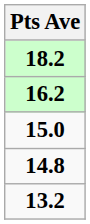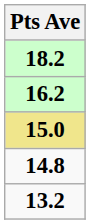row 4 | column 1: no background -> khaki background
